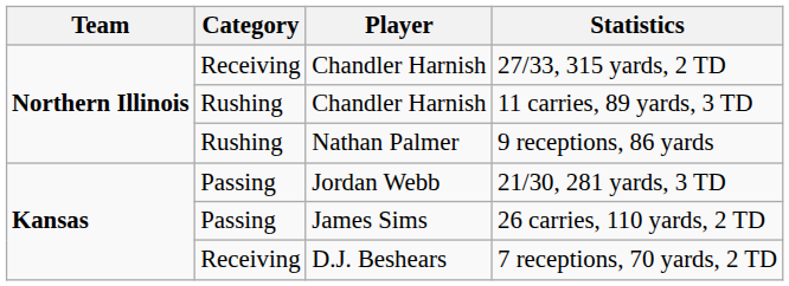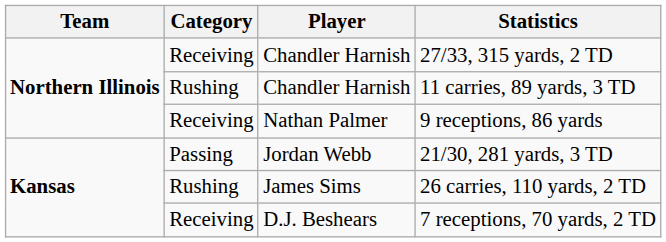9 receptions, 86 yards | Category: Rushing -> Receiving
26 carries, 110 yards, 2 TD | Category: Passing -> Rushing
